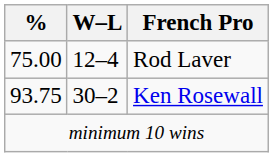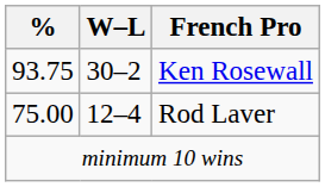rows swapped: Ken Rosewall <-> Rod Laver
